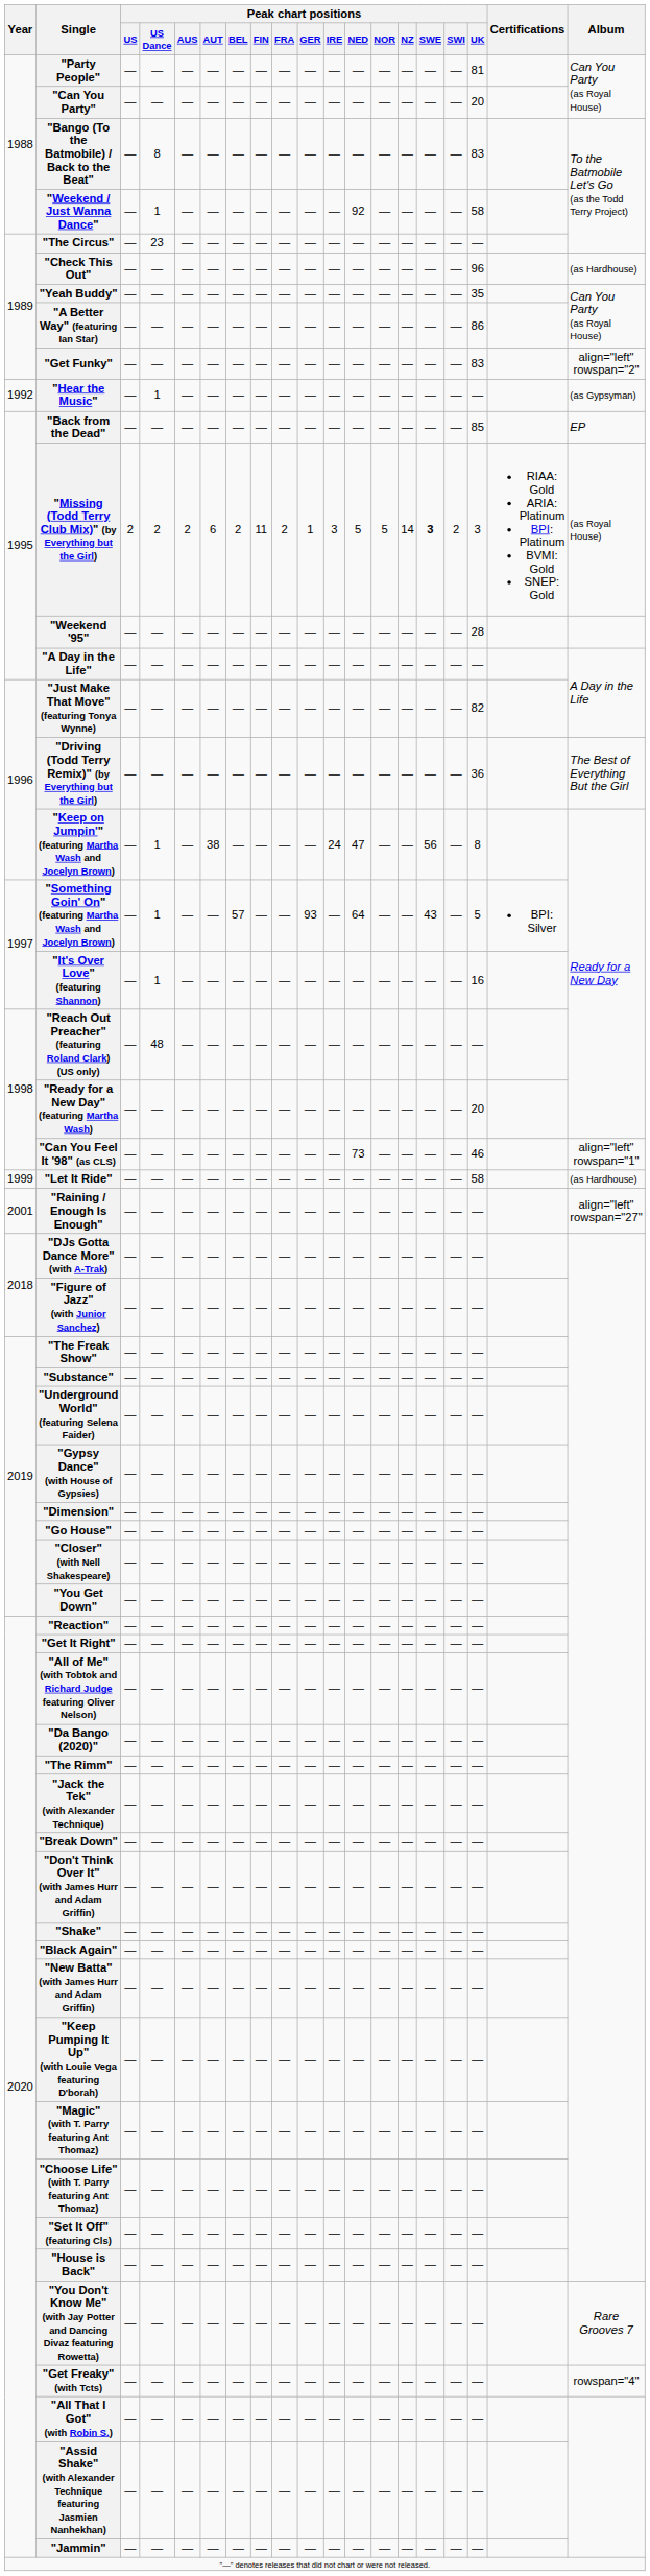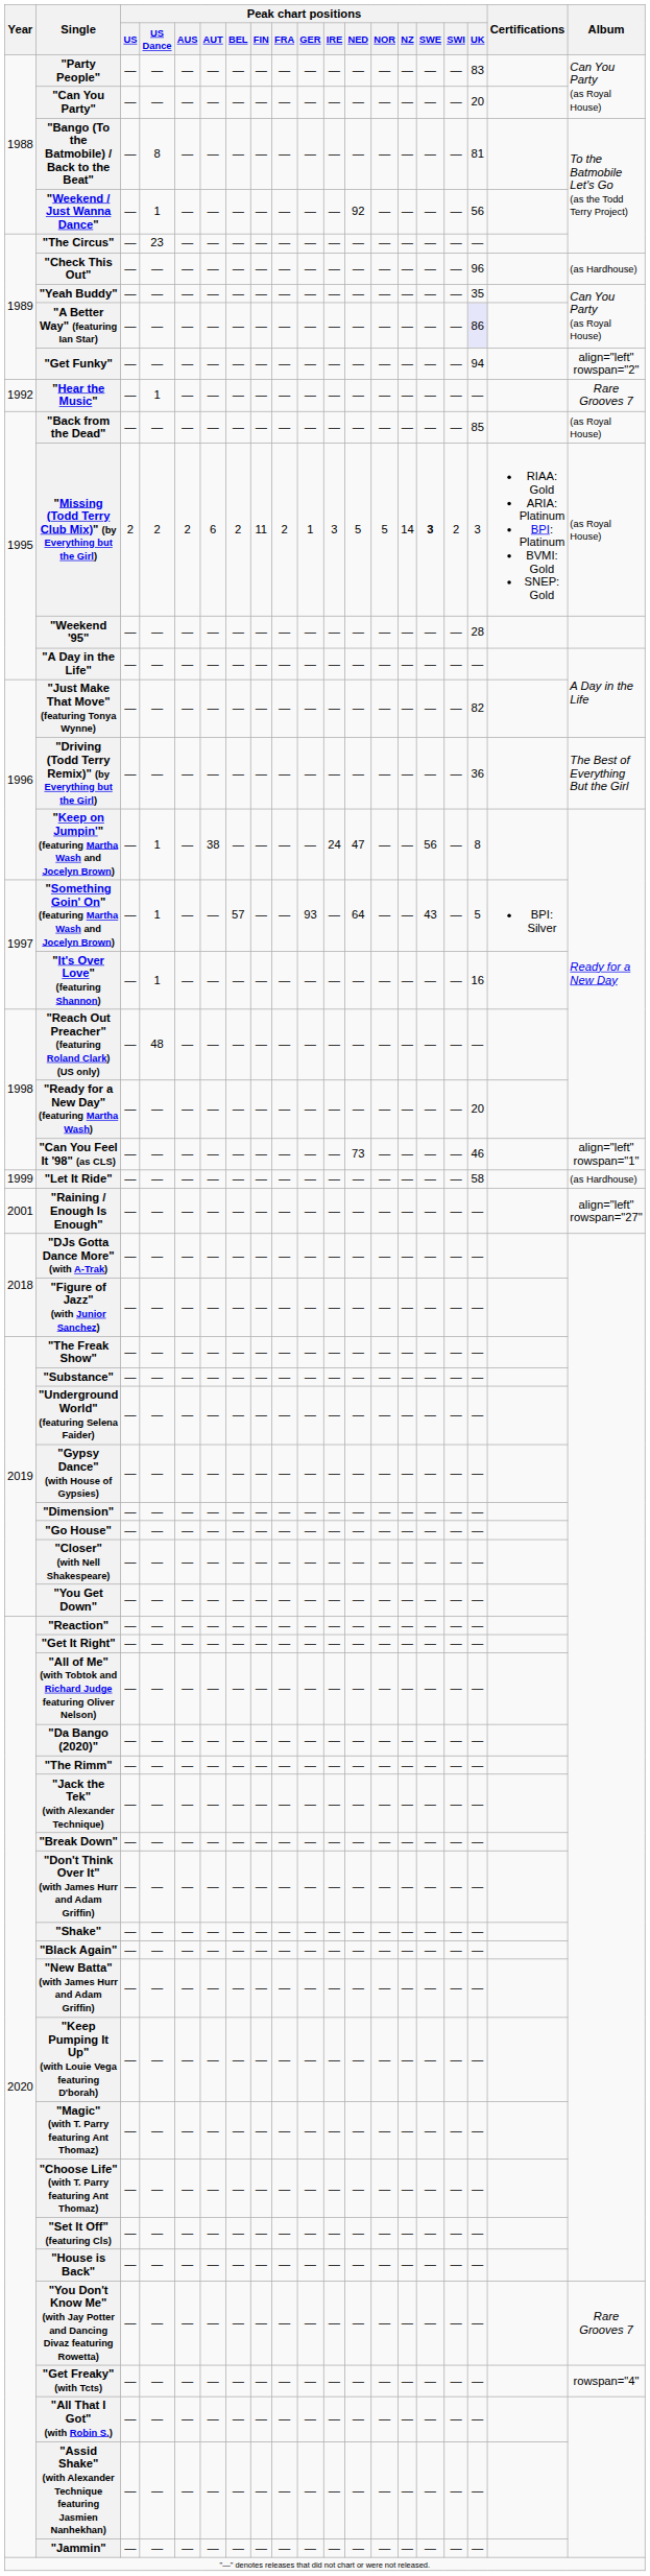"Party People" | Peak chart positions / UK: 81 -> 83
"Bango (To the Batmobile) / Back to the Beat" | Peak chart positions / UK: 83 -> 81
"Weekend / Just Wanna Dance" | Peak chart positions / UK: 58 -> 56
"A Better Way" (featuring Ian Star) | Peak chart positions / UK: no background -> lavender background
"Get Funky" | Peak chart positions / UK: 83 -> 94
”Hear the Music" | Album: (as Gypsyman) -> Rare Grooves 7
"Back from the Dead" | Album: EP -> (as Royal House)
